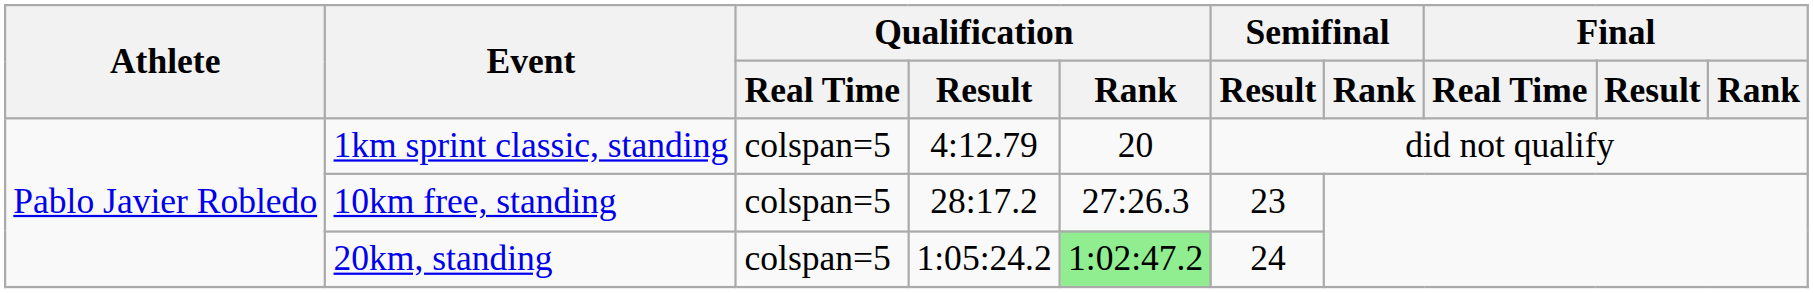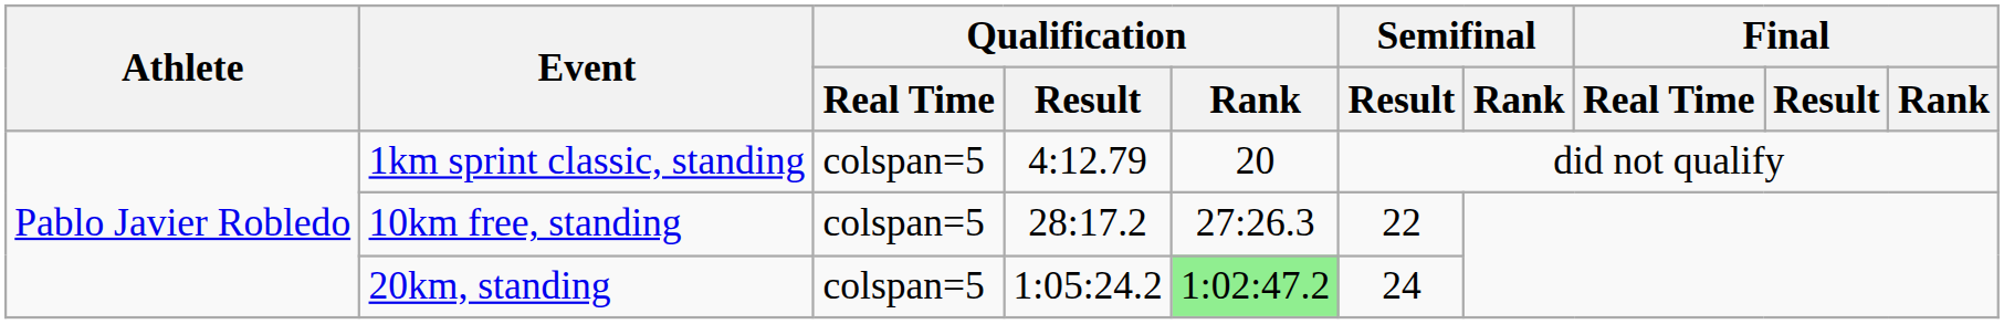10km free, standing | Semifinal / Result: 23 -> 22
